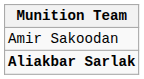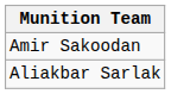row 3 | column 1: bold -> normal
